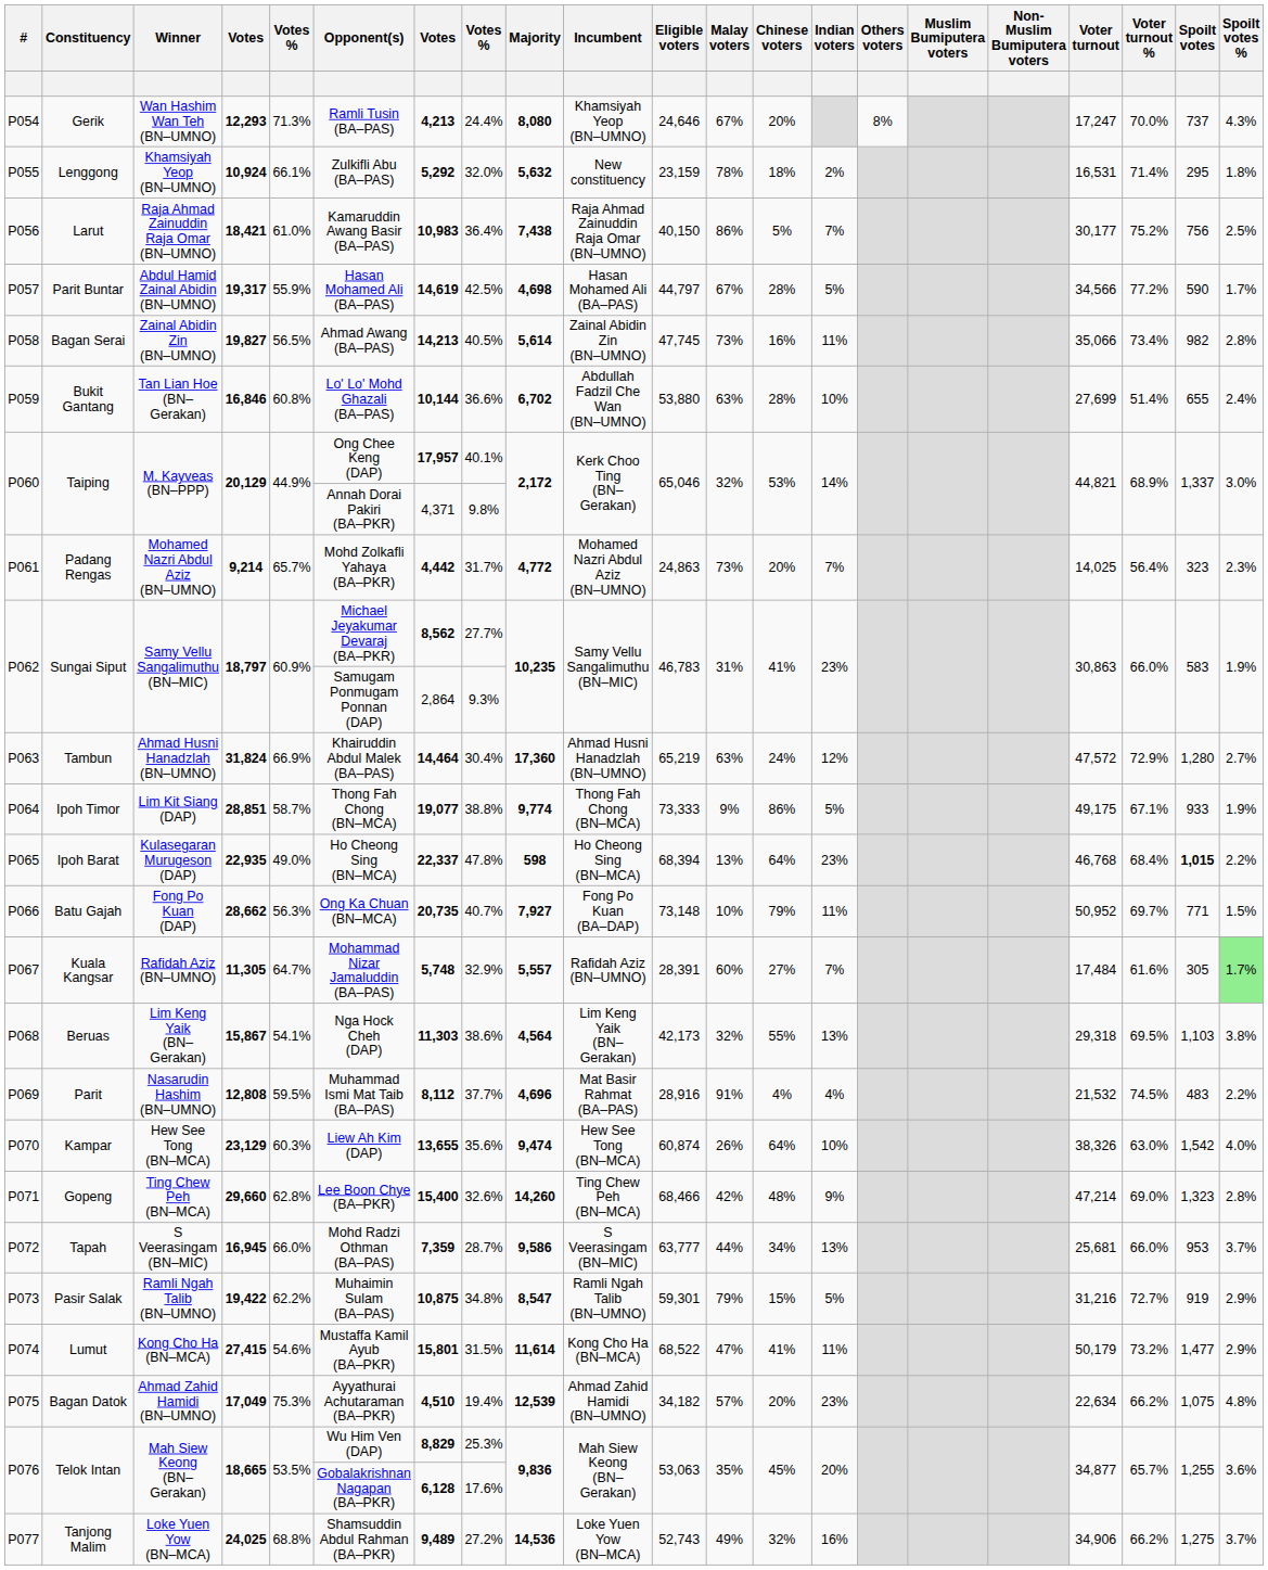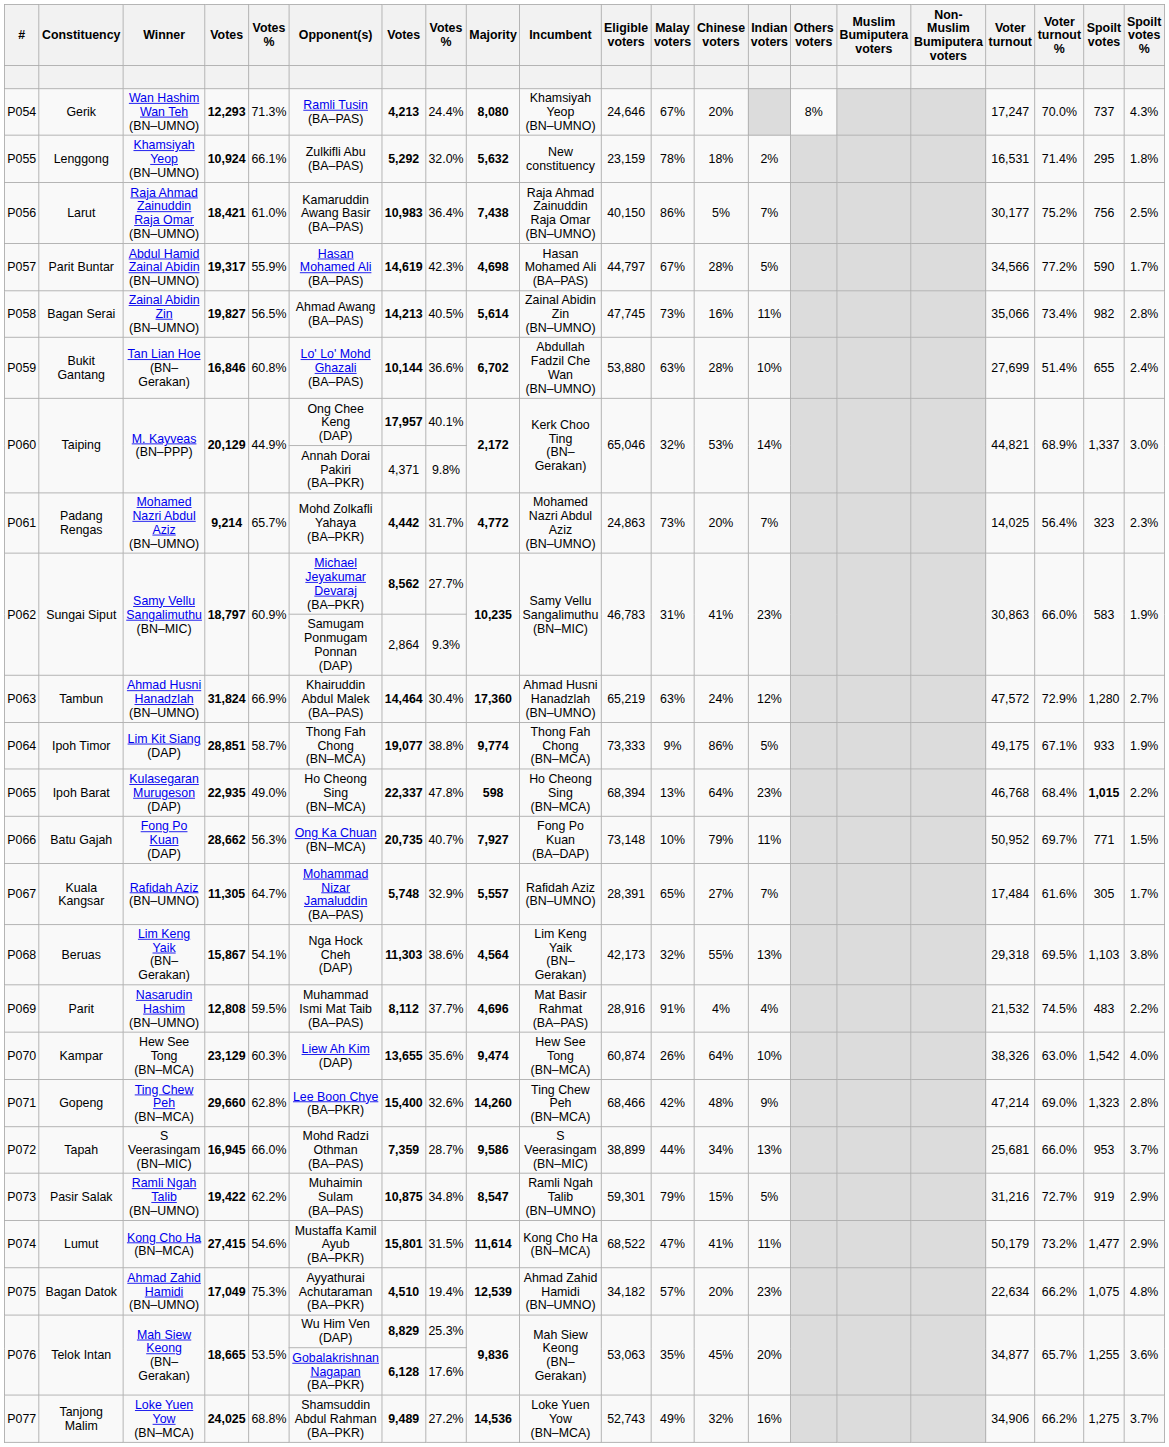P057 | column 8: 42.5% -> 42.3%
P067 | Malay voters: 60% -> 65%
P067 | Spoilt votes %: lightgreen background -> no background
P072 | Eligible voters: 63,777 -> 38,899
